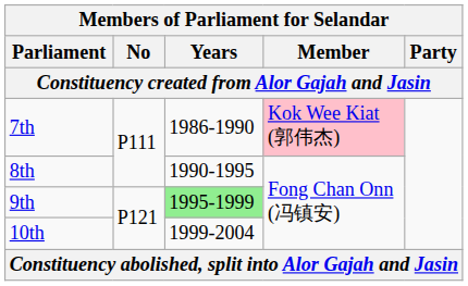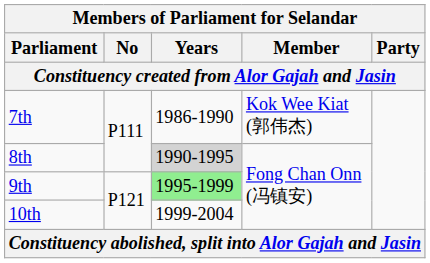7th | Member: pink background -> no background
8th | Years: no background -> lightgrey background
